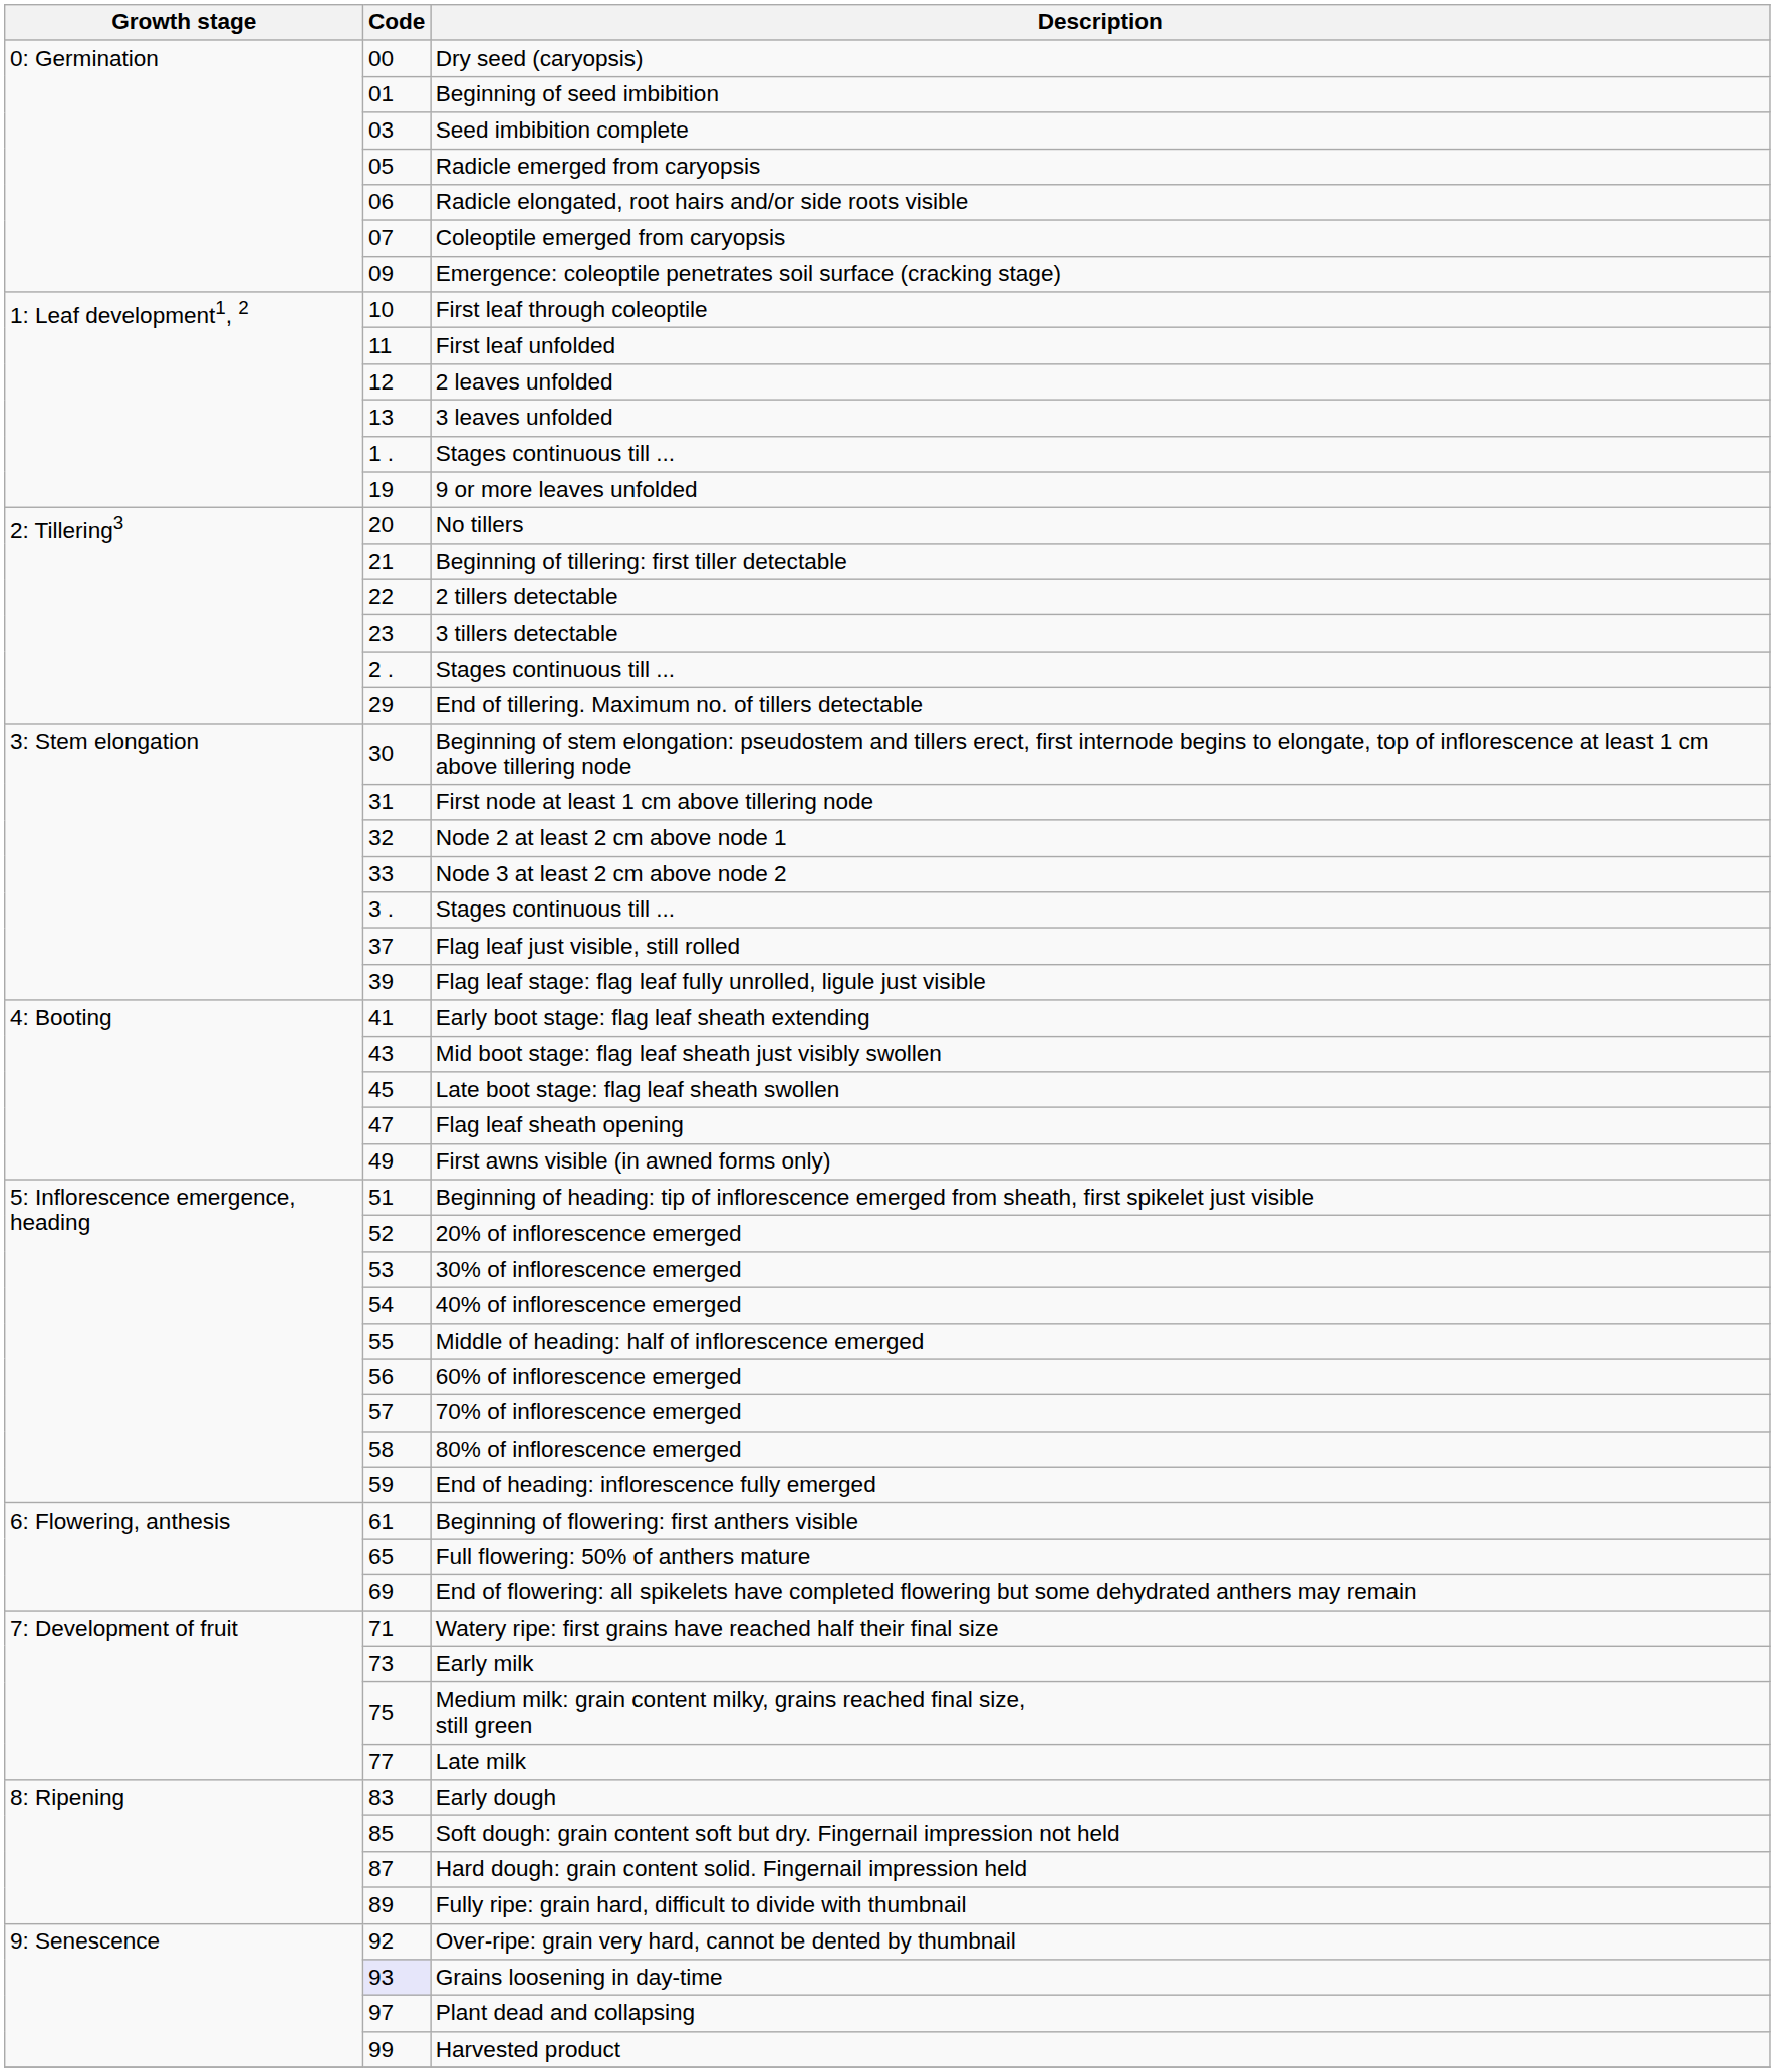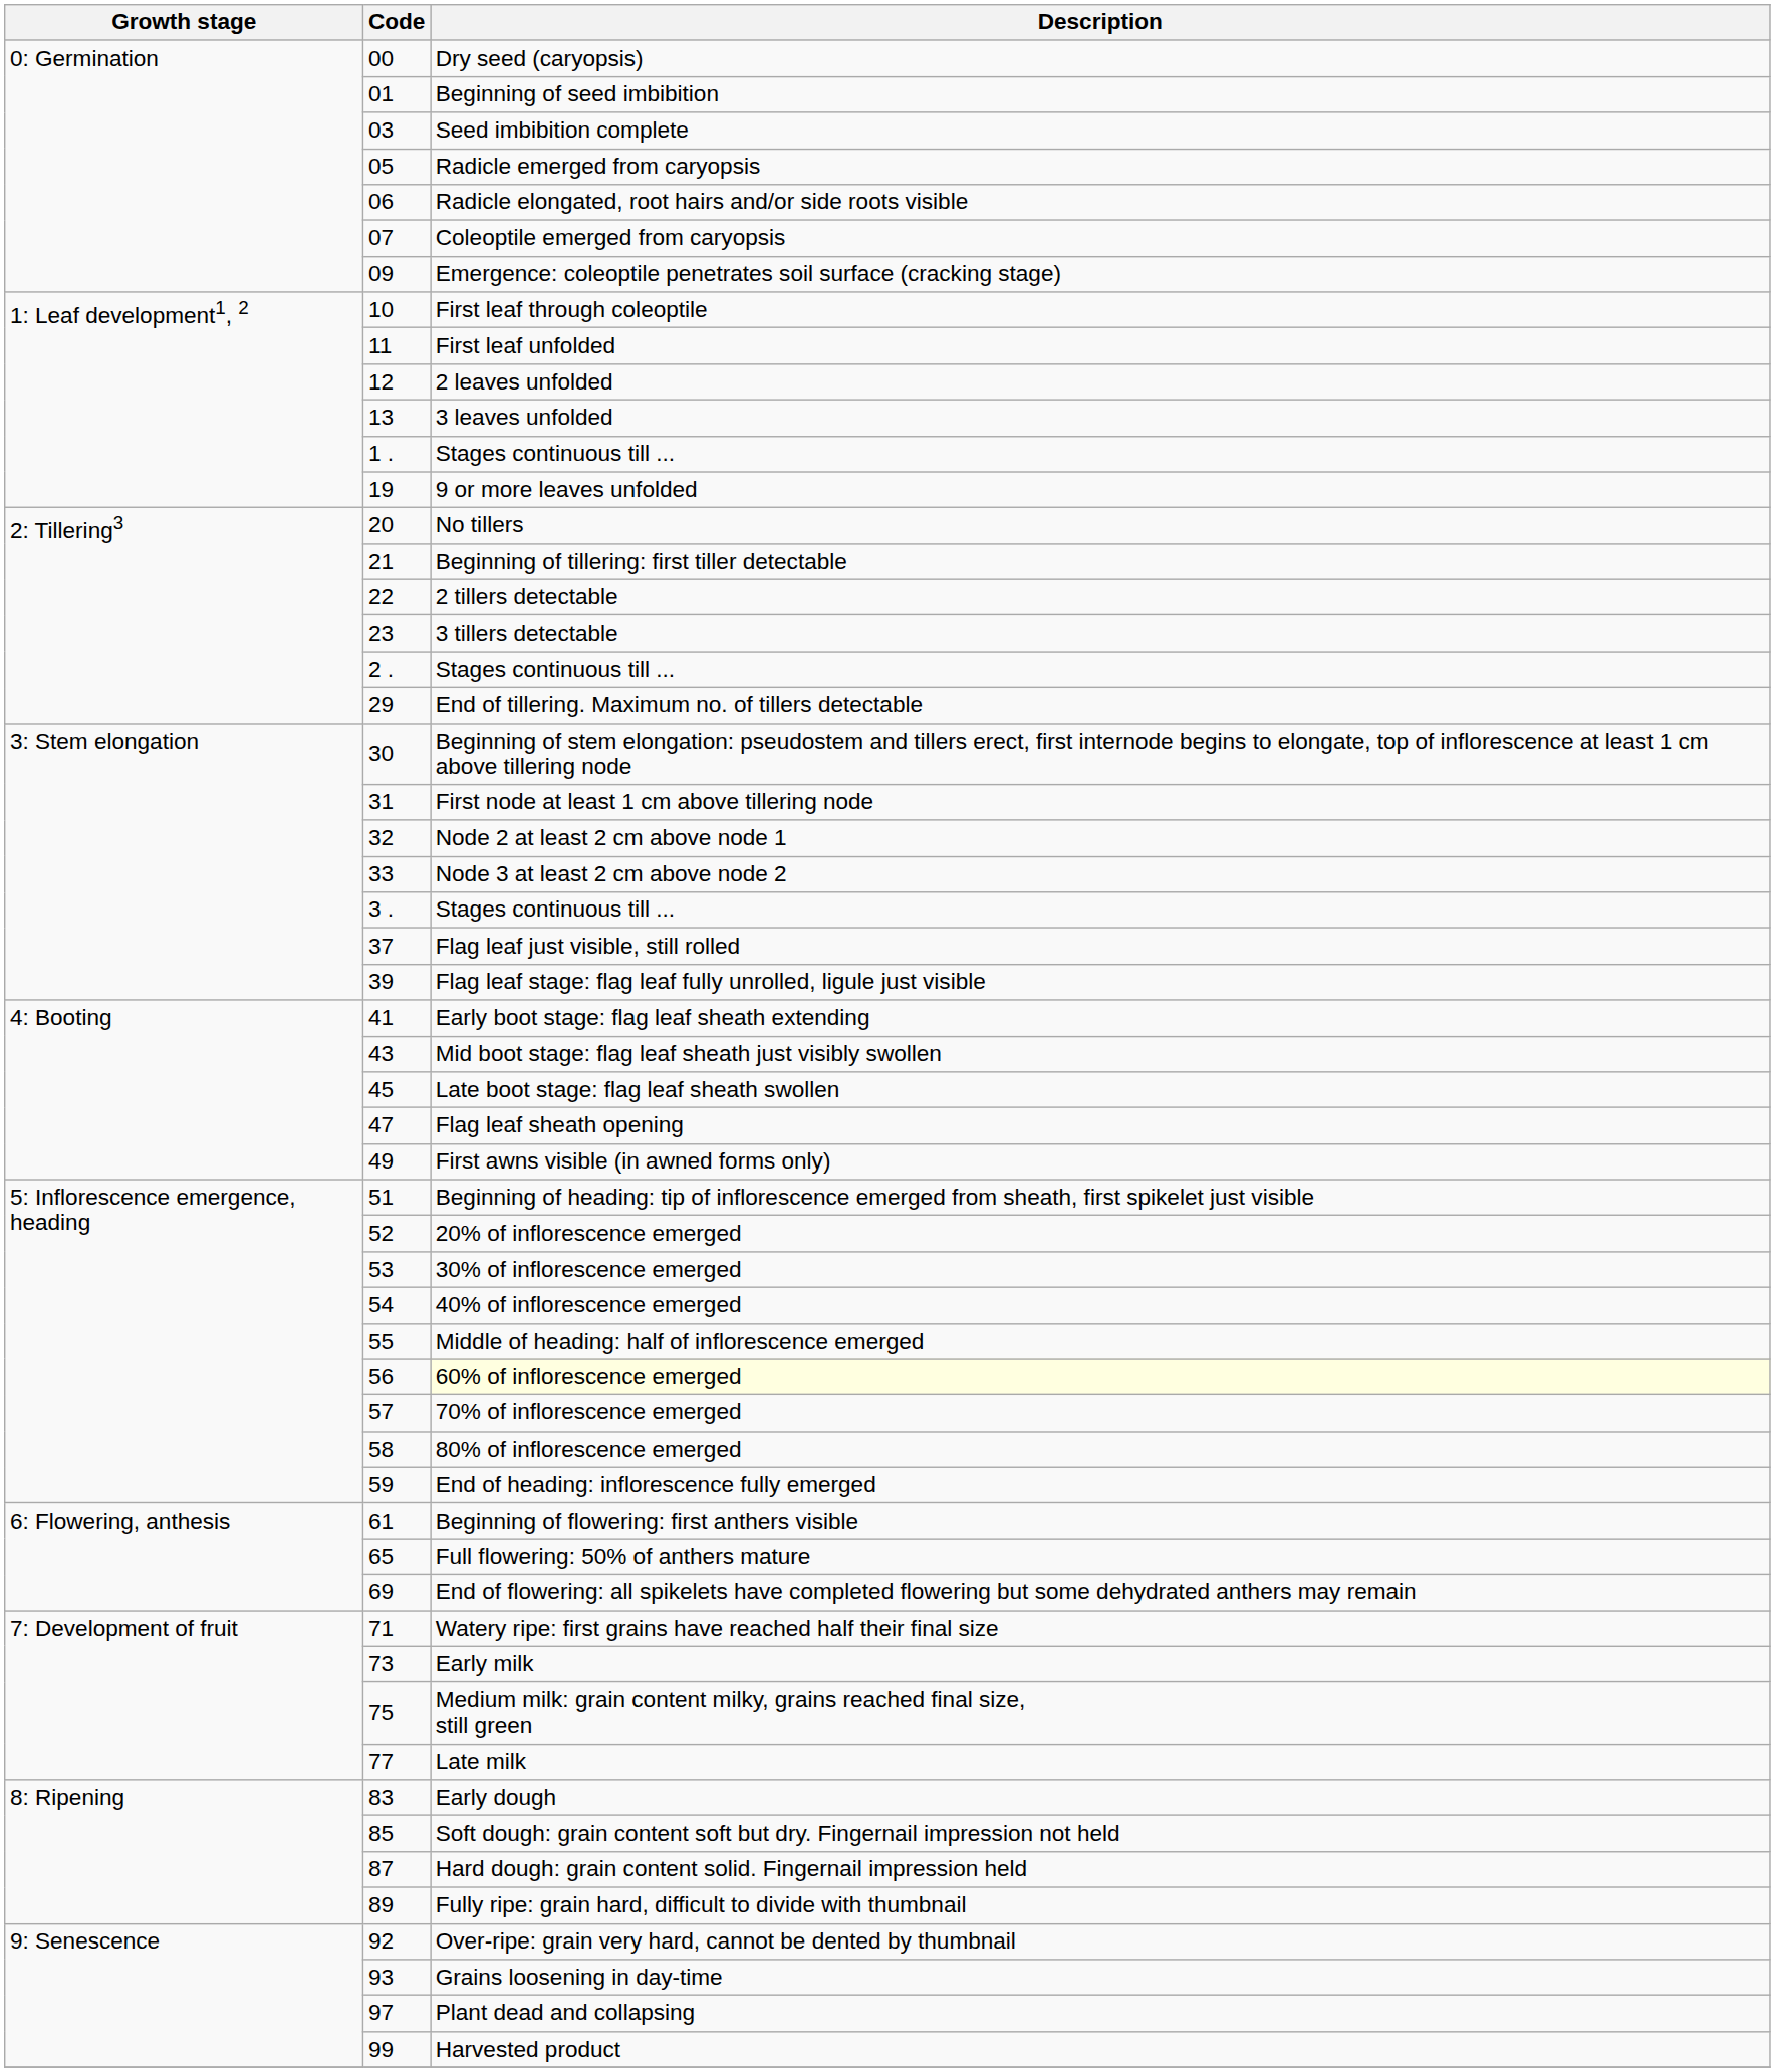60% of inflorescence emerged | Description: no background -> lightyellow background
Grains loosening in day-time | Code: lavender background -> no background
